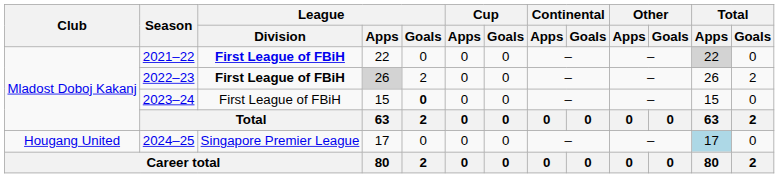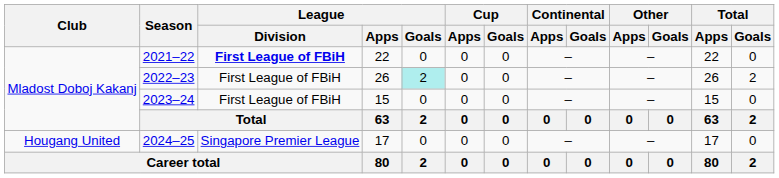2021–22 | Total / Apps: lightgrey background -> no background
2022–23 | League / Division: bold -> normal
2022–23 | League / Apps: lightgrey background -> no background
2022–23 | League / Goals: no background -> paleturquoise background
2023–24 | League / Goals: bold -> normal
2024–25 | Total / Apps: lightblue background -> no background
